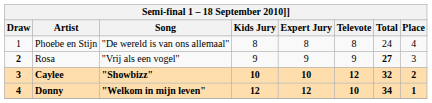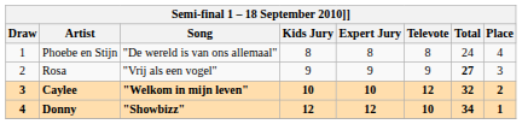Rosa | Draw: bold -> normal
Caylee | Song: "Showbizz" -> "Welkom in mijn leven"
Donny | Song: "Welkom in mijn leven" -> "Showbizz"
